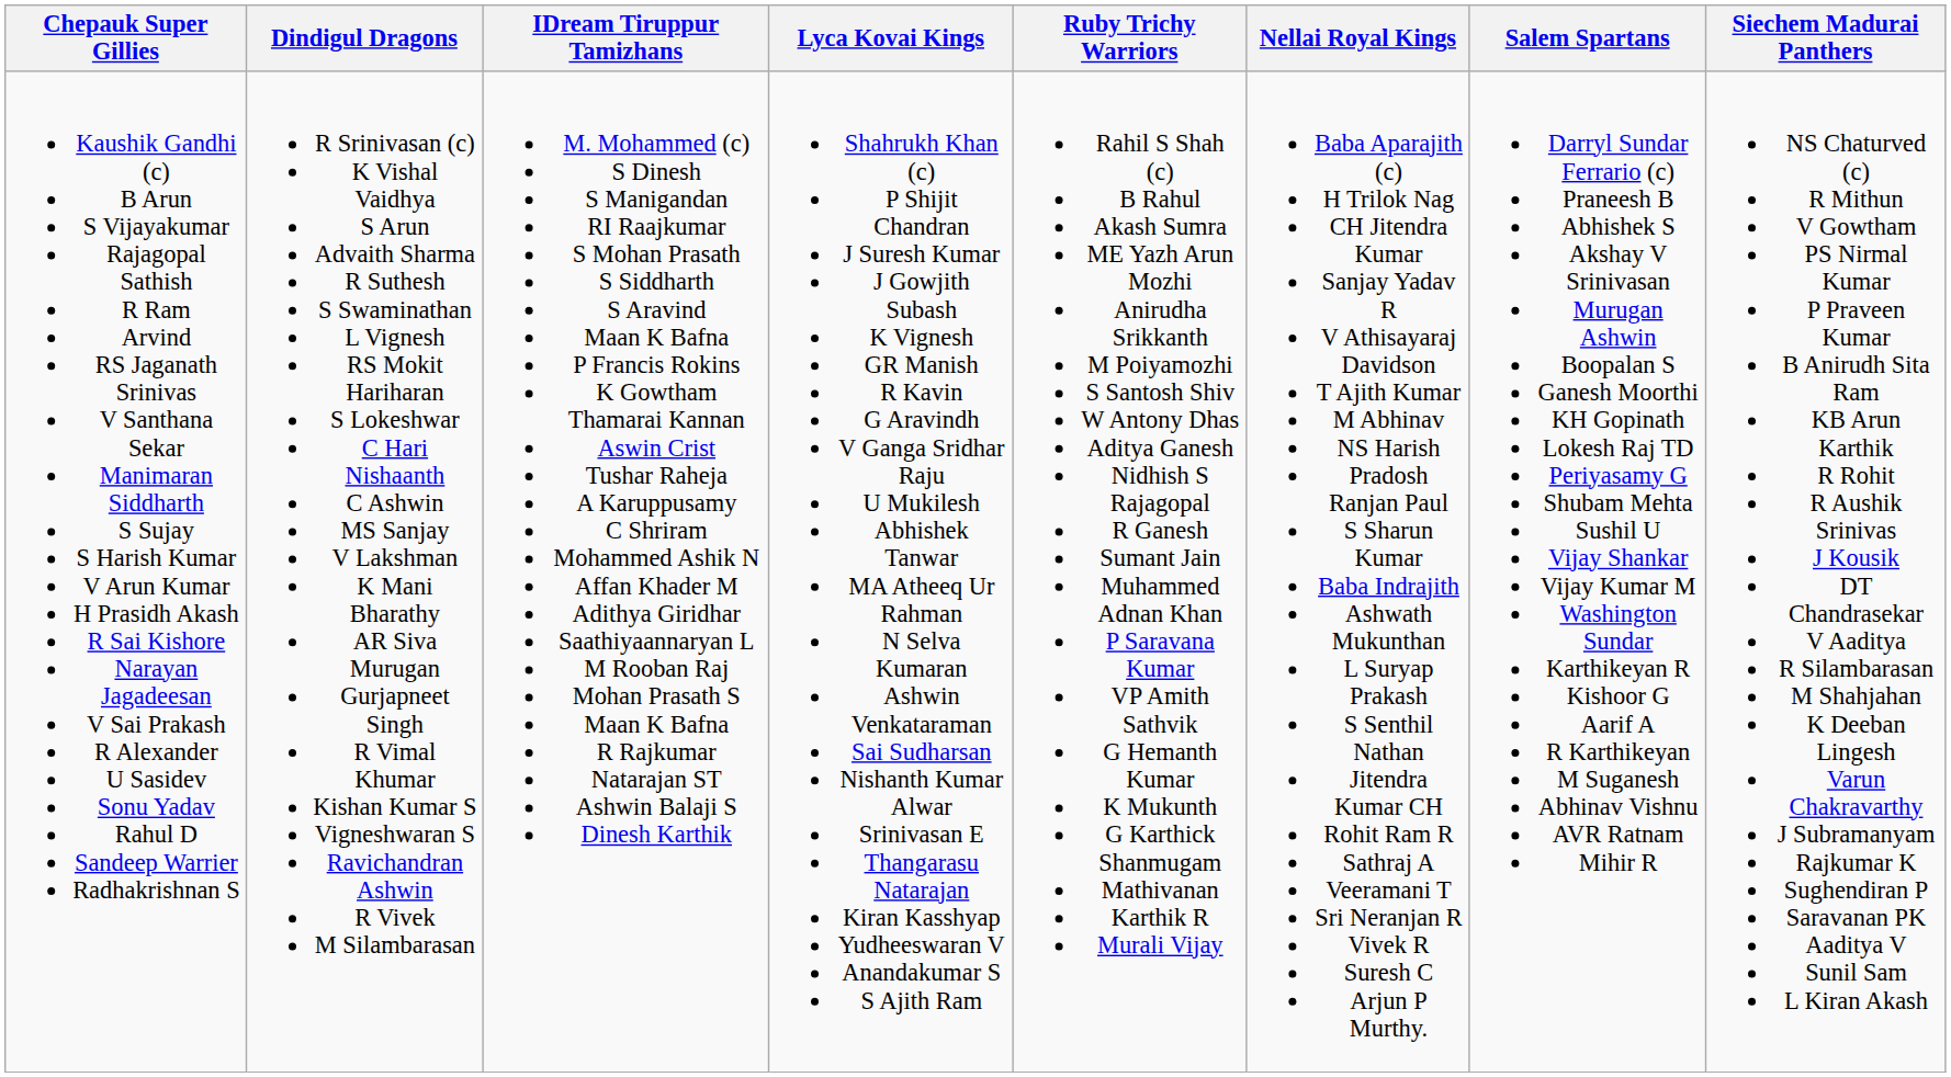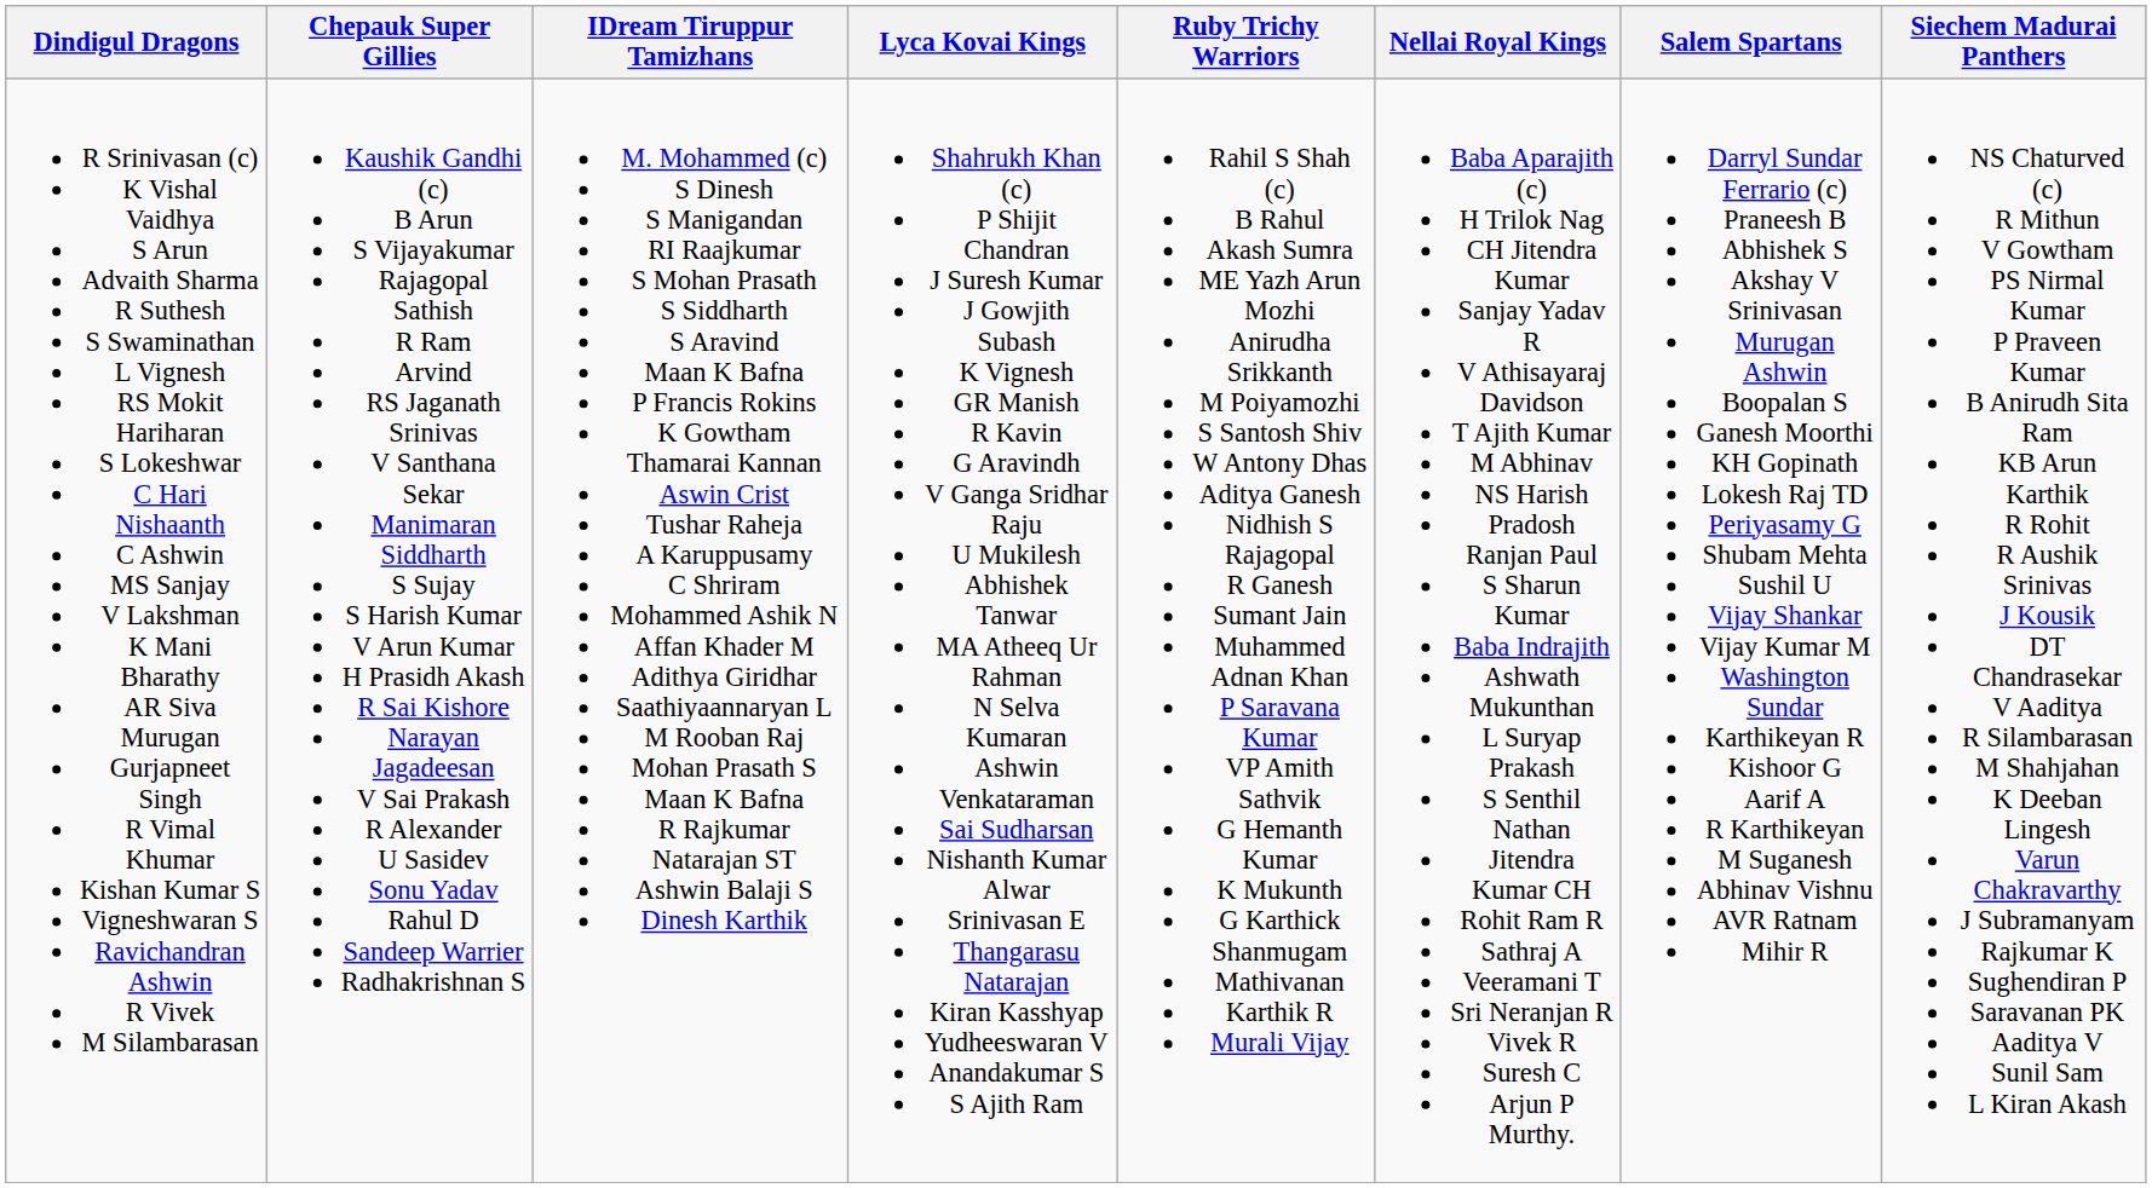columns swapped: Chepauk Super Gillies <-> Dindigul Dragons
